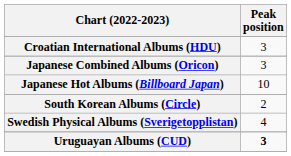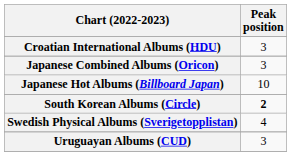South Korean Albums (Circle) | Peak position: normal -> bold
Uruguayan Albums (CUD) | Peak position: bold -> normal
